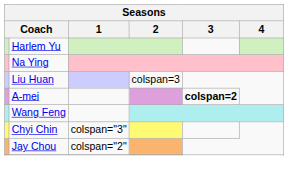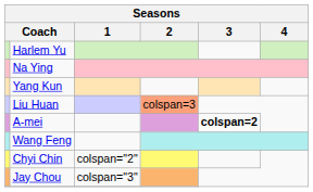+ row: Yang Kun
Liu Huan | 2: no background -> lightsalmon background
Chyi Chin | 1: colspan="3" -> colspan="2"
Jay Chou | 1: colspan="2" -> colspan="3"
